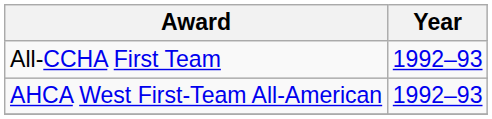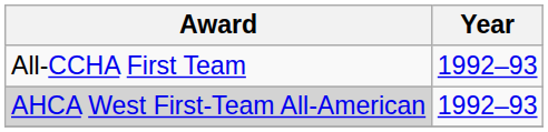row 3 | Award: no background -> lightgrey background
